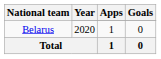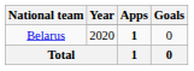2020 | Apps: normal -> bold
